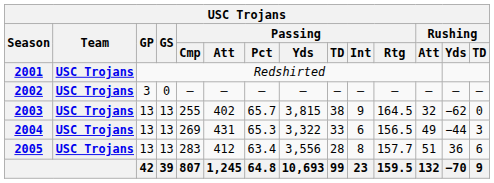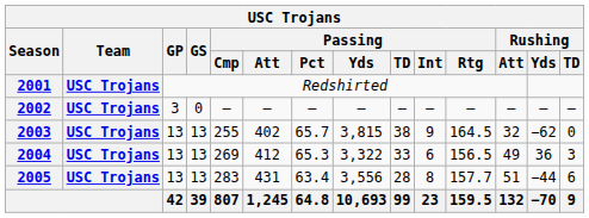2004 | Passing / Att: 431 -> 412
2004 | Rushing / Yds: −44 -> 36
2005 | Passing / Att: 412 -> 431
2005 | Rushing / Yds: 36 -> −44
